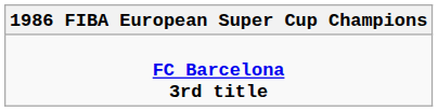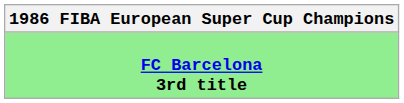row 2 | column 1: no background -> lightgreen background
